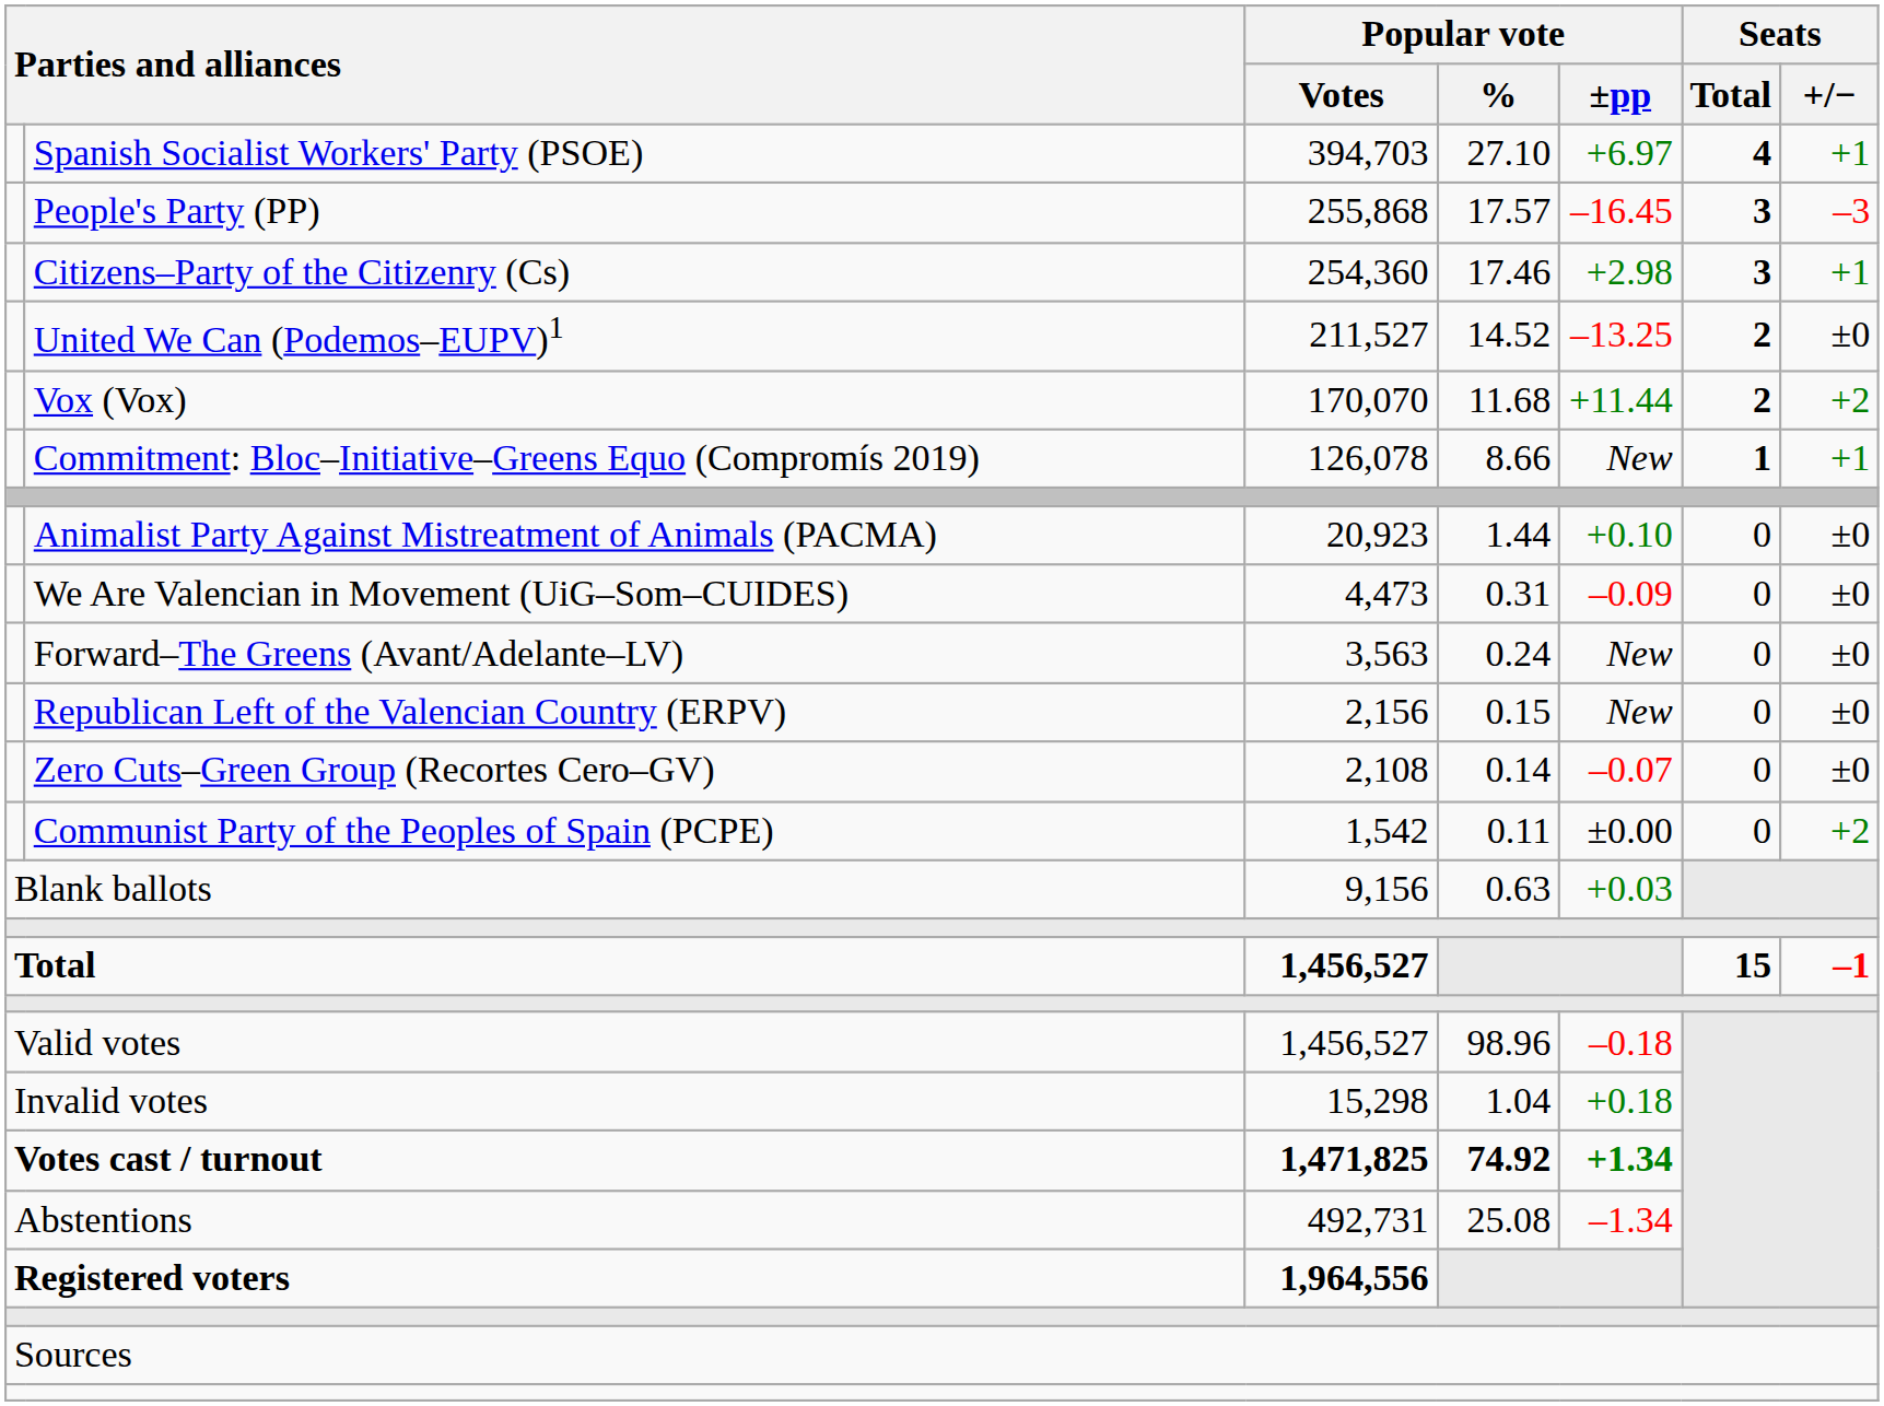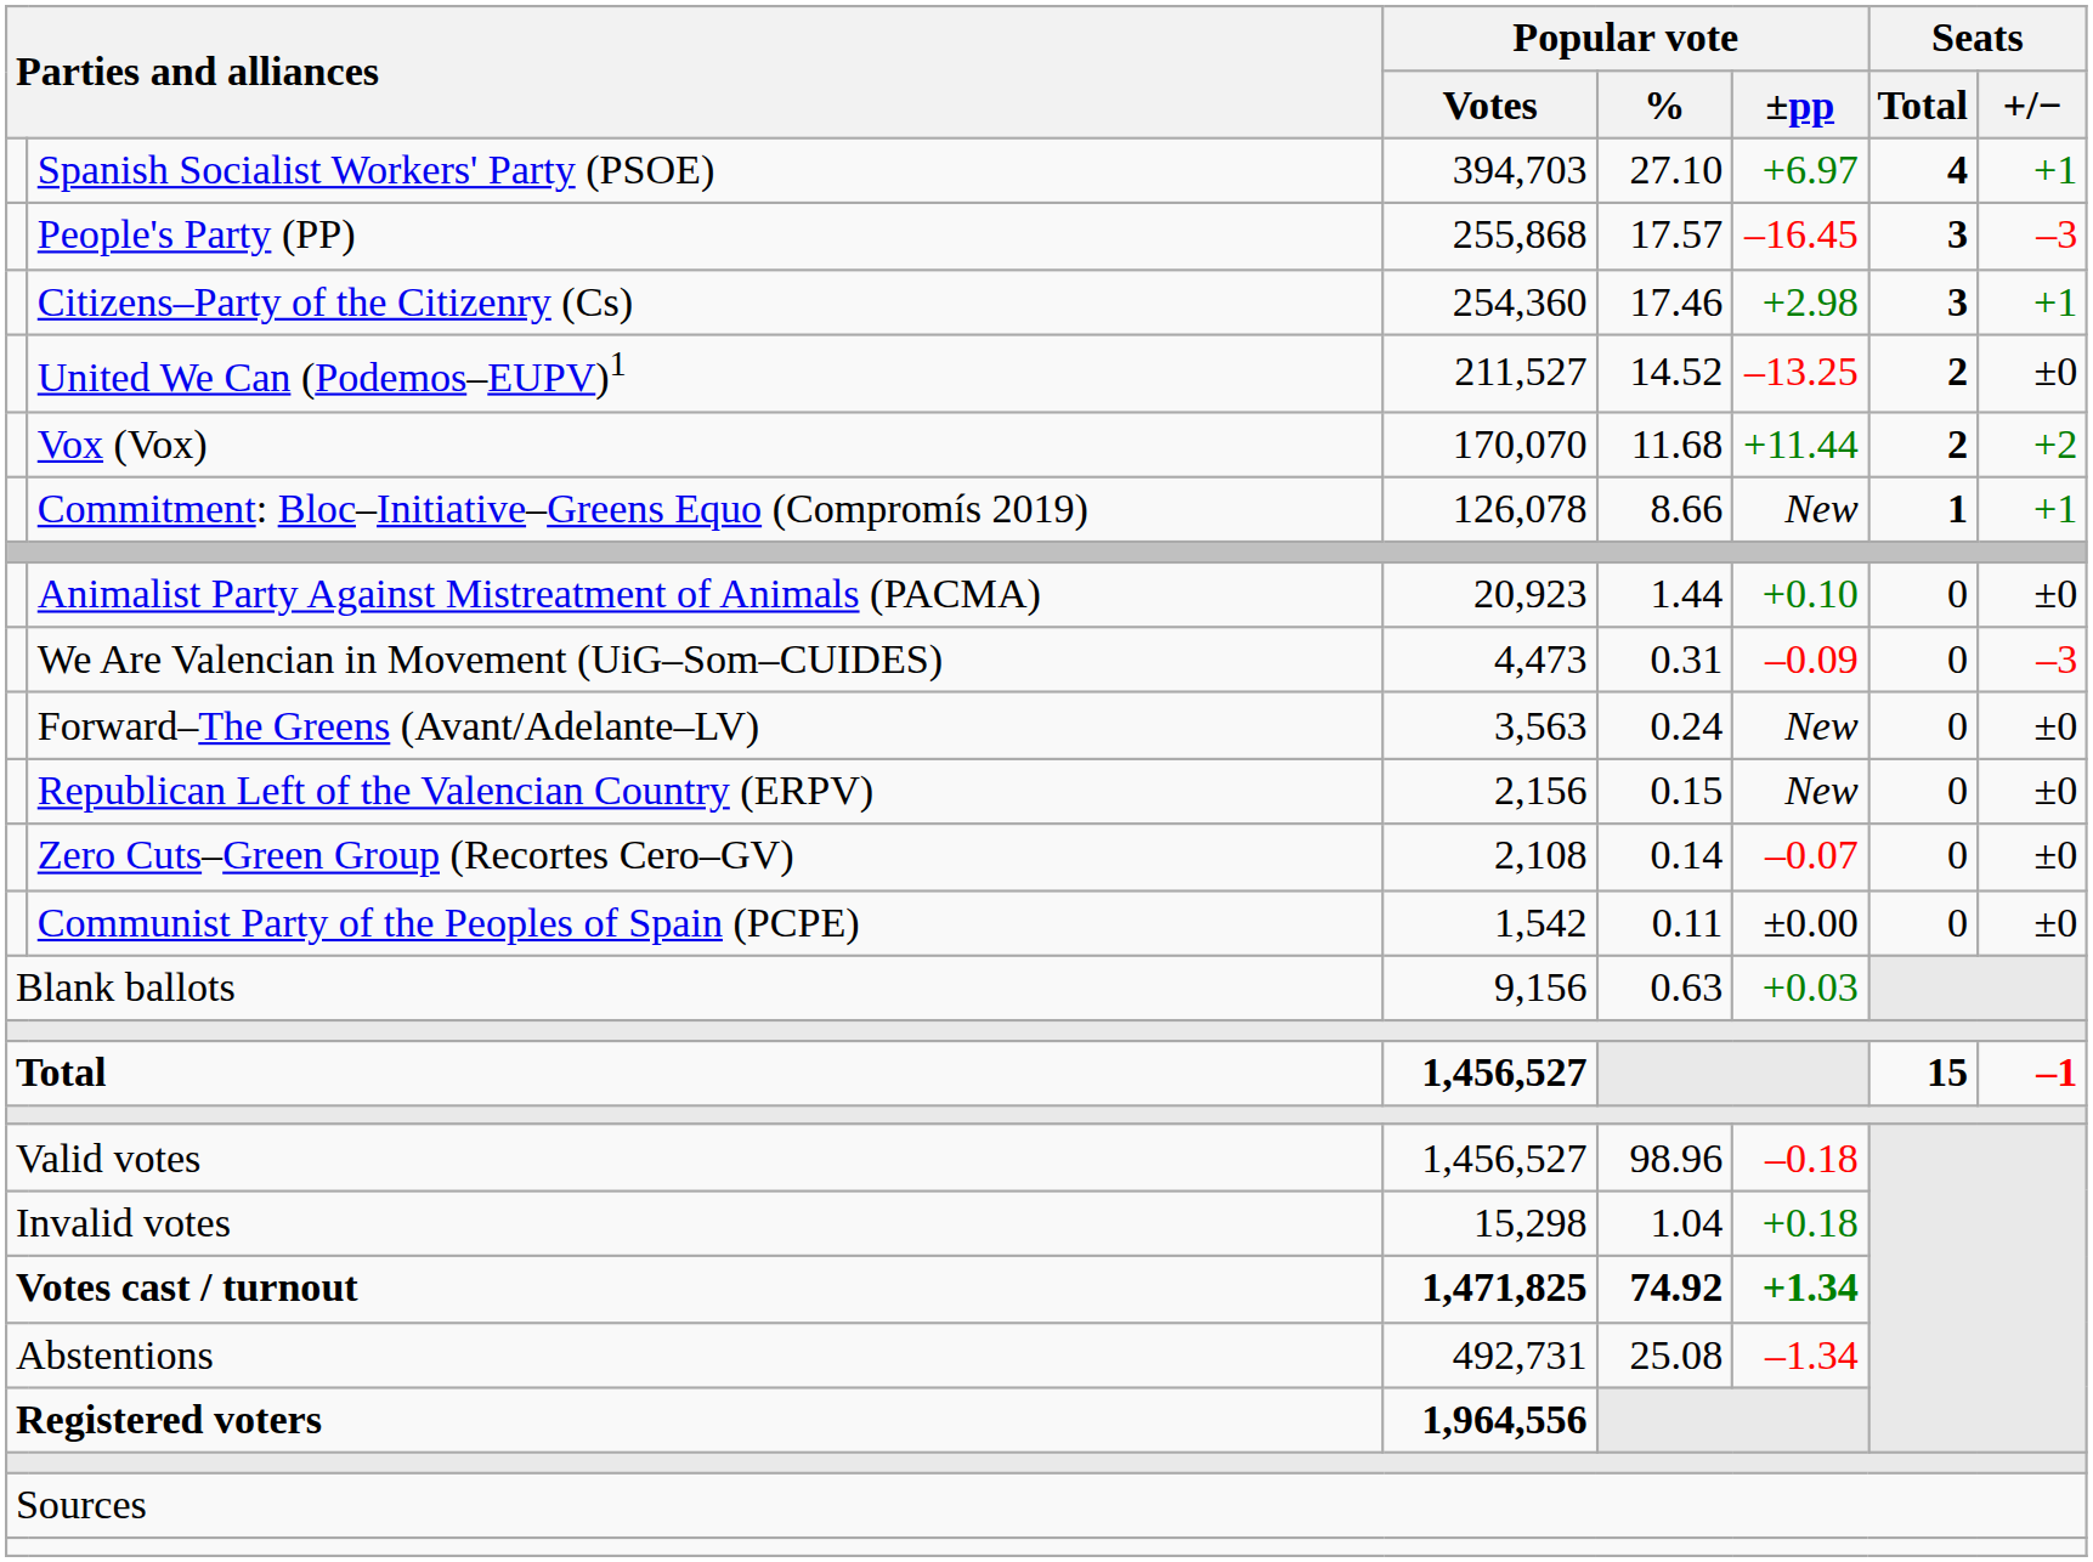We Are Valencian in Movement (UiG–Som–CUIDES) | Seats / +/−: ±0 -> –3
Communist Party of the Peoples of Spain (PCPE) | Seats / +/−: +2 -> ±0
